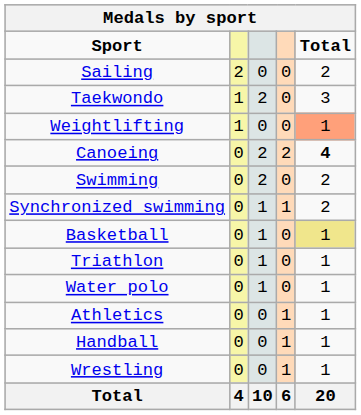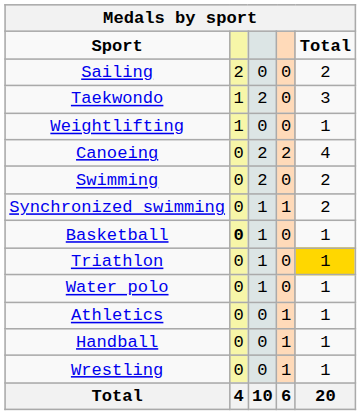Weightlifting | Total: lightsalmon background -> no background
Canoeing | Total: bold -> normal
Basketball | column 2: normal -> bold
Basketball | Total: khaki background -> no background
Triathlon | Total: no background -> gold background
